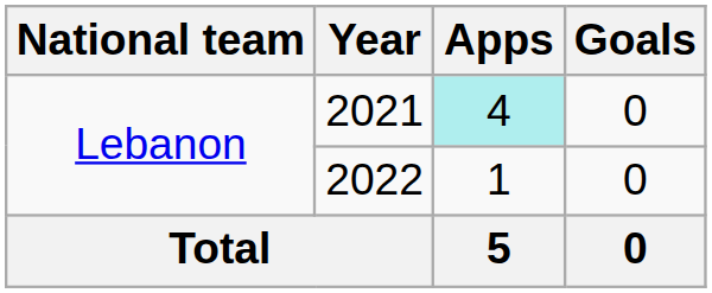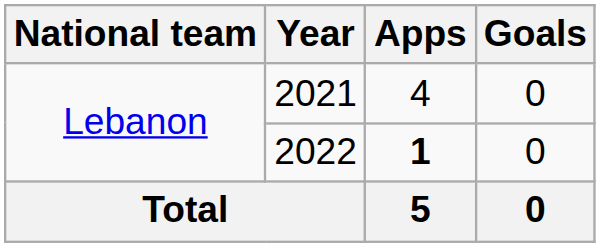2021 | Apps: paleturquoise background -> no background
2022 | Apps: normal -> bold
